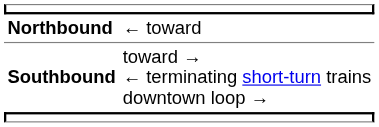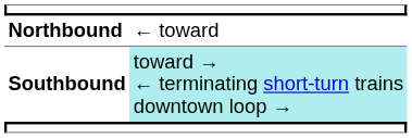row 2 | column 2: no background -> paleturquoise background
